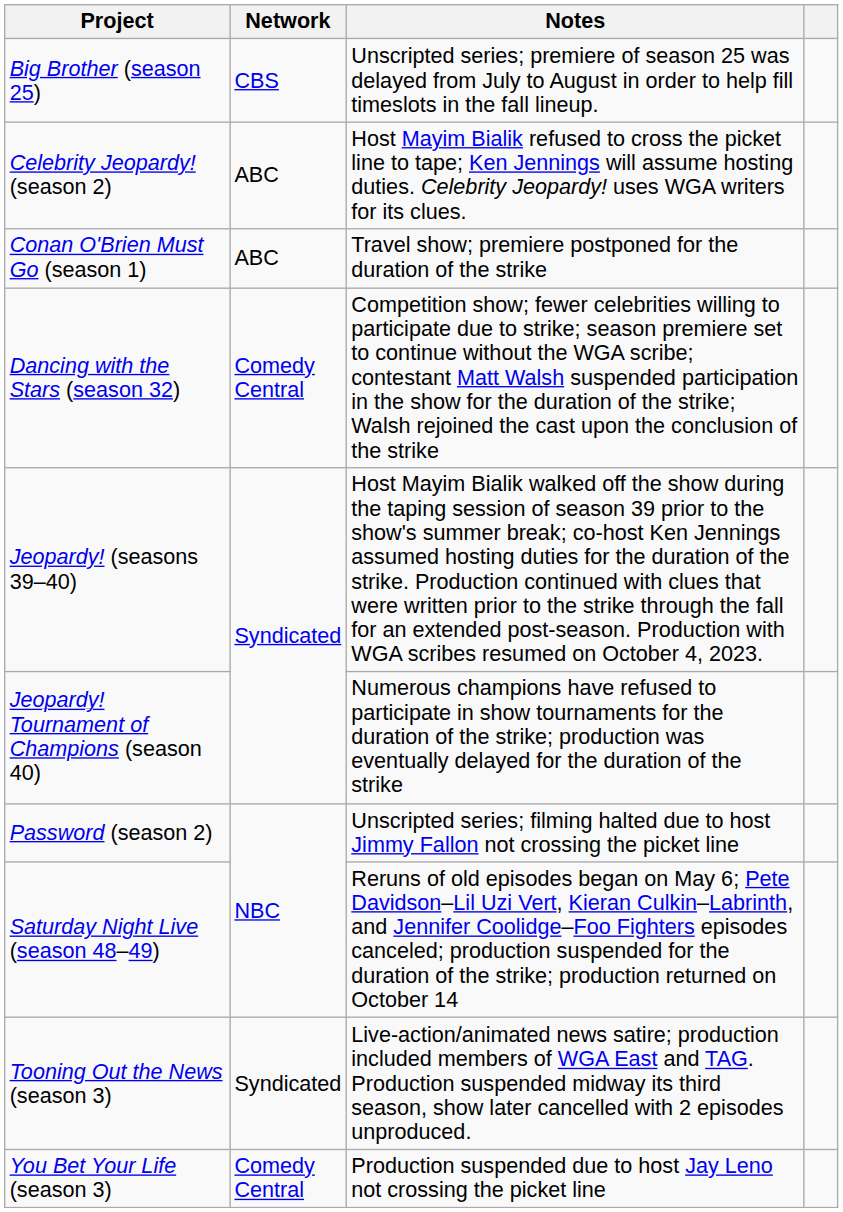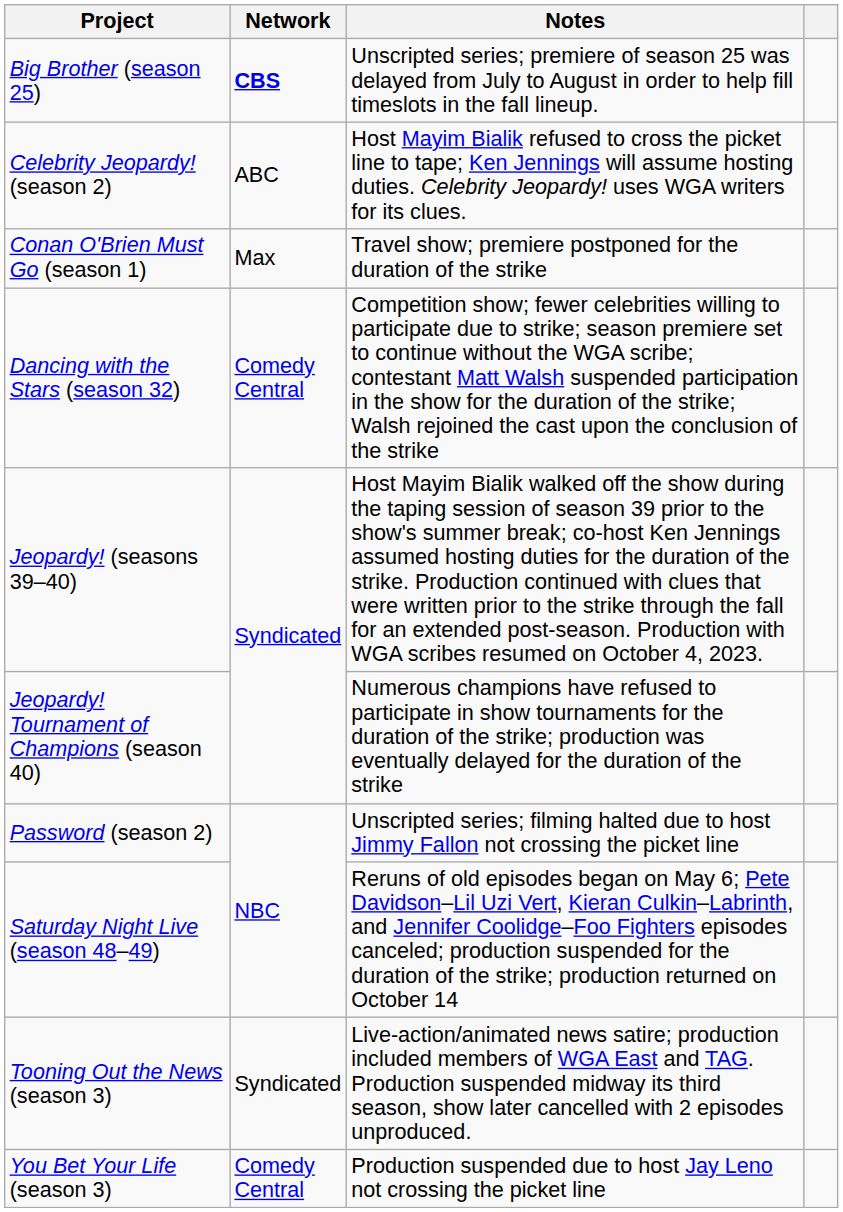Big Brother (season 25) | Network: normal -> bold
Conan O'Brien Must Go (season 1) | Network: ABC -> Max
